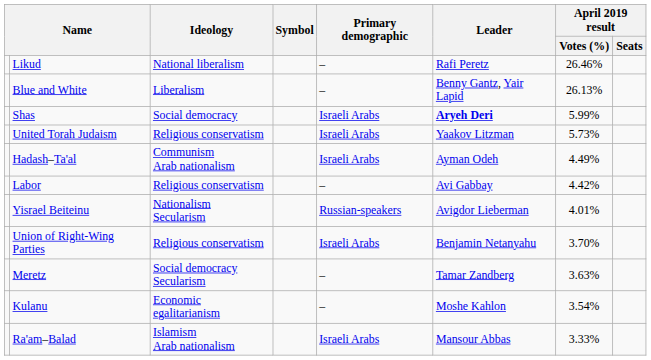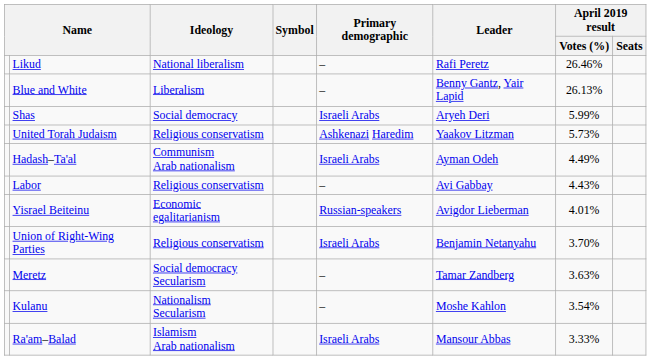Shas | Leader: bold -> normal
United Torah Judaism | Primary demographic: Israeli Arabs -> Ashkenazi Haredim
Labor | April 2019 result / Votes (%): 4.42% -> 4.43%
Yisrael Beiteinu | Ideology: Nationalism Secularism -> Economic egalitarianism
Kulanu | Ideology: Economic egalitarianism -> Nationalism Secularism
